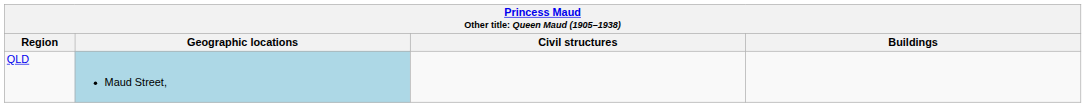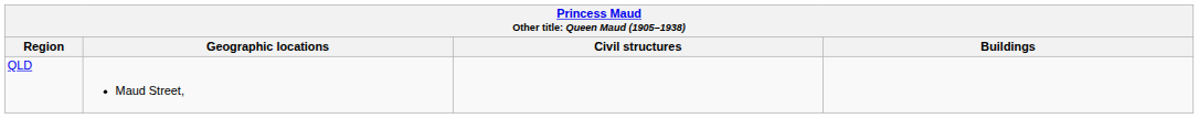QLD | Geographic locations: lightblue background -> no background
